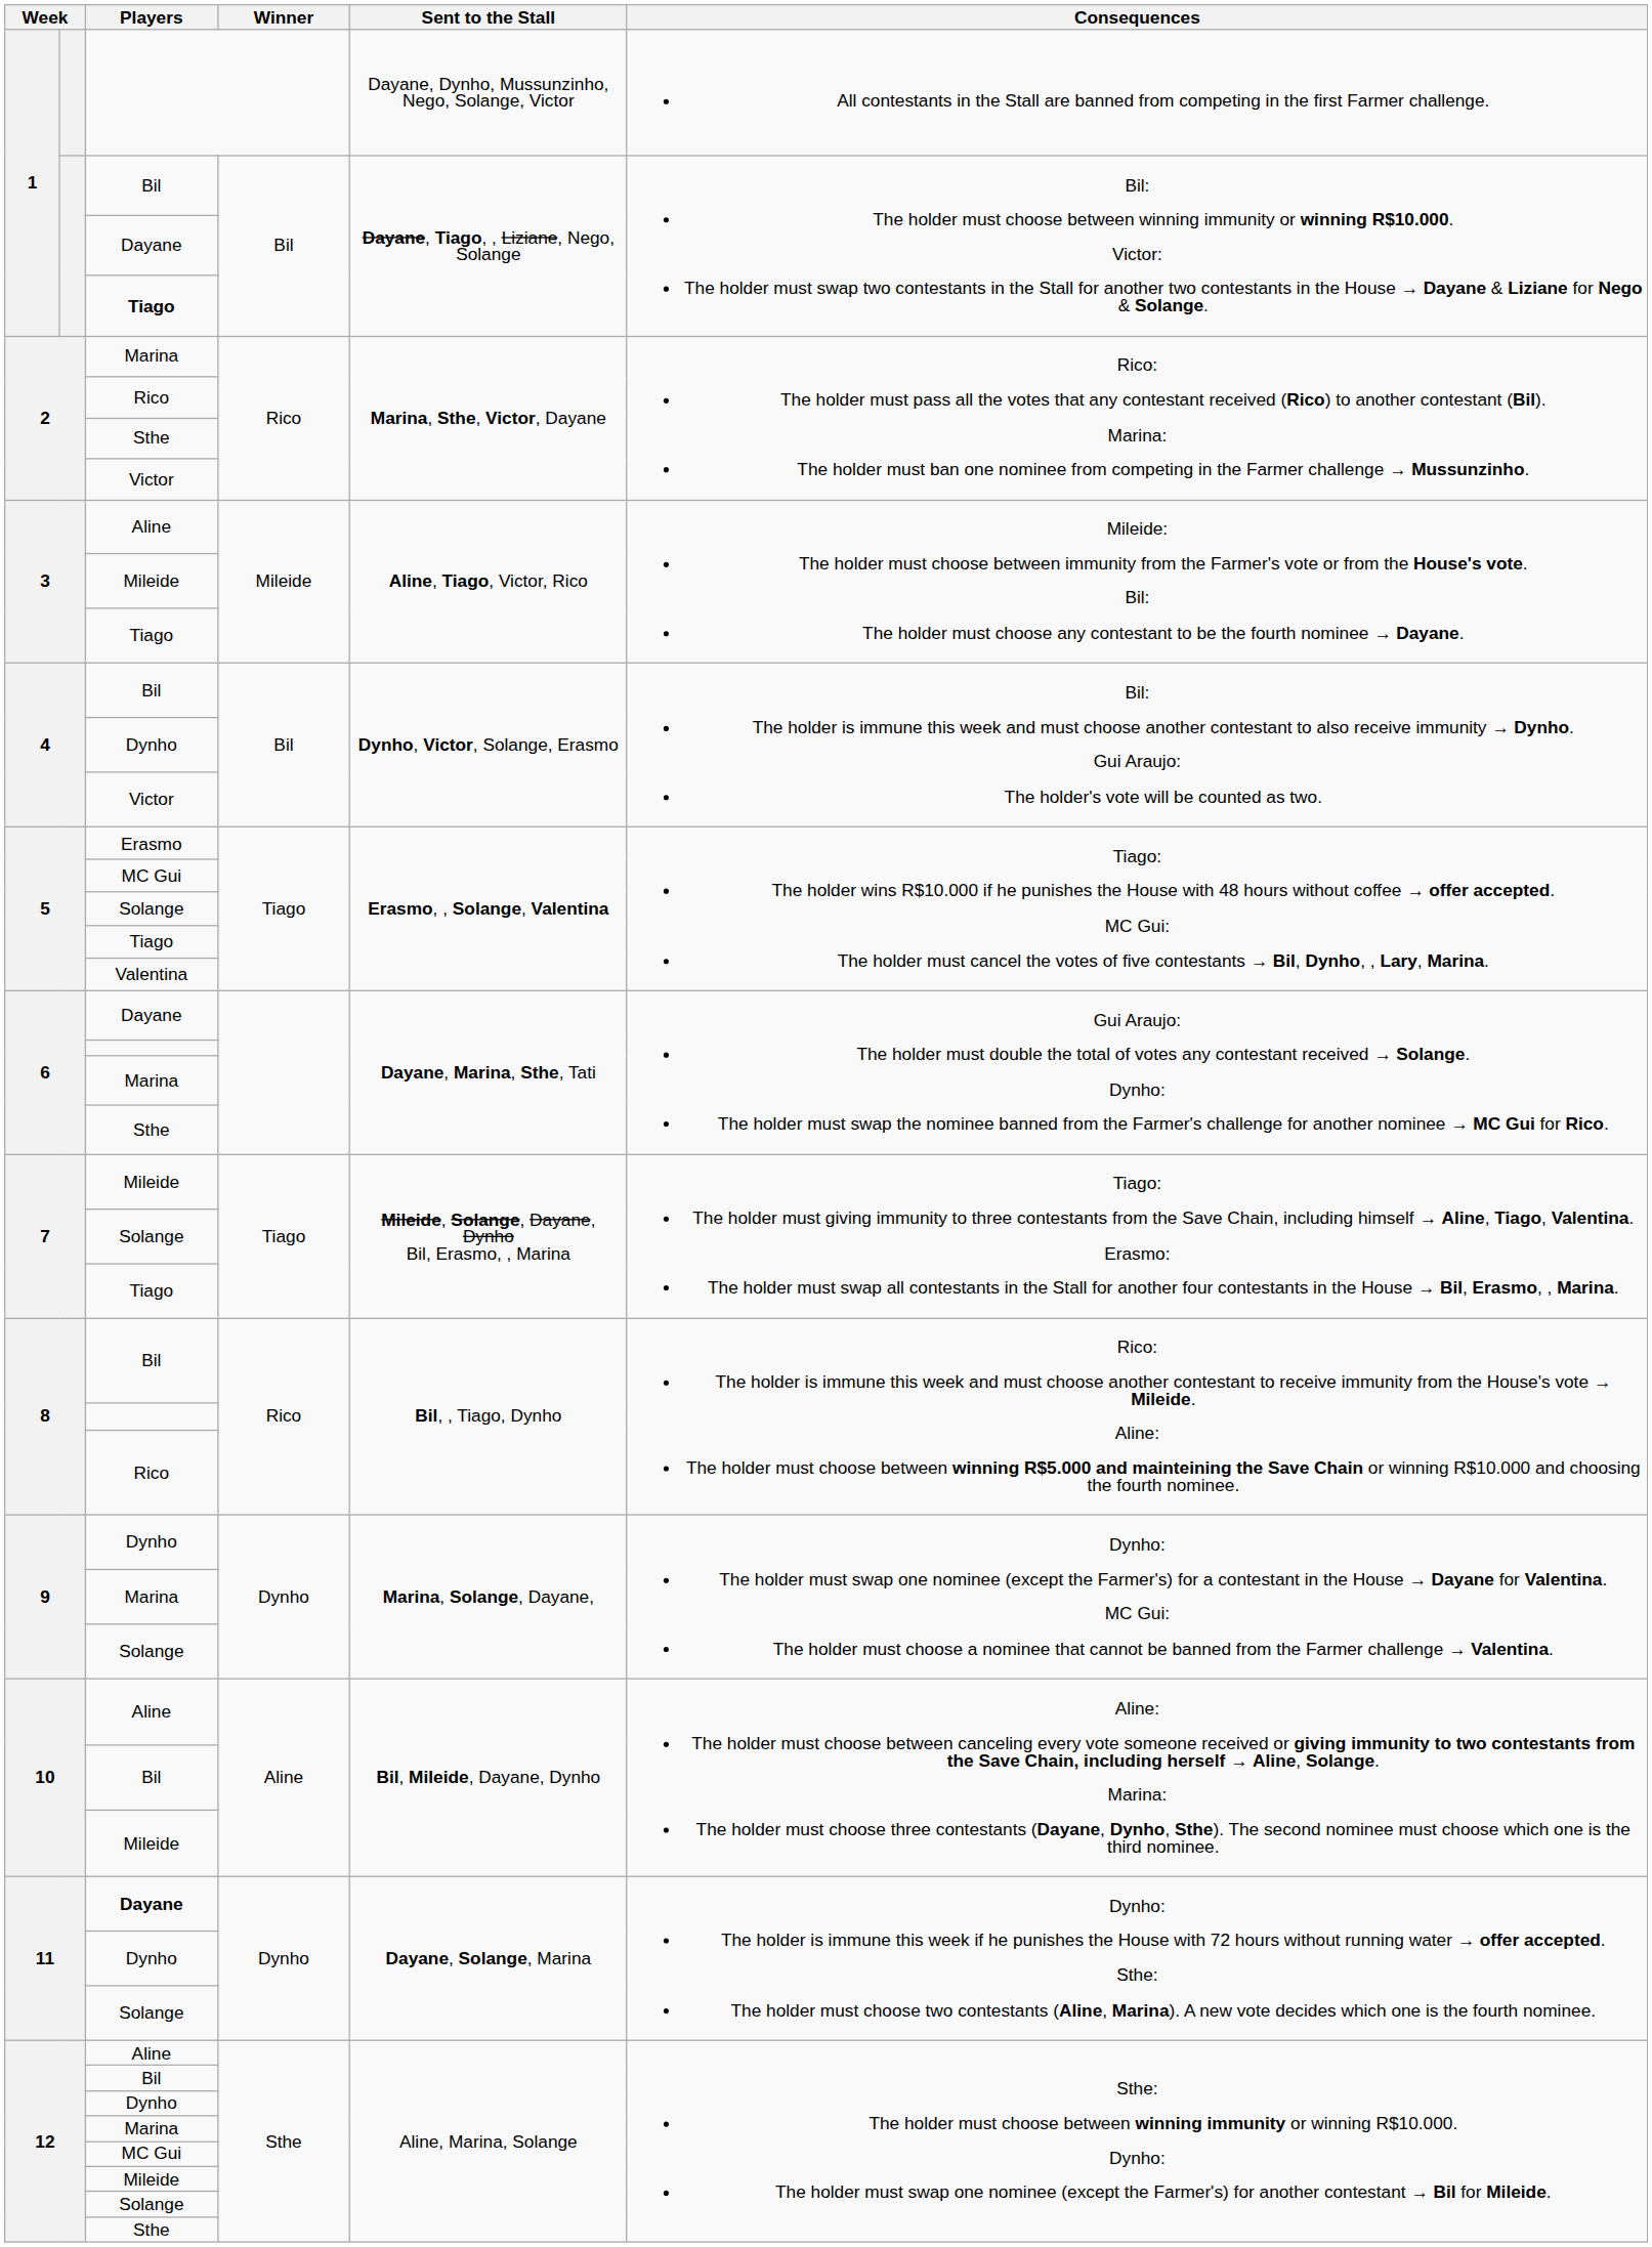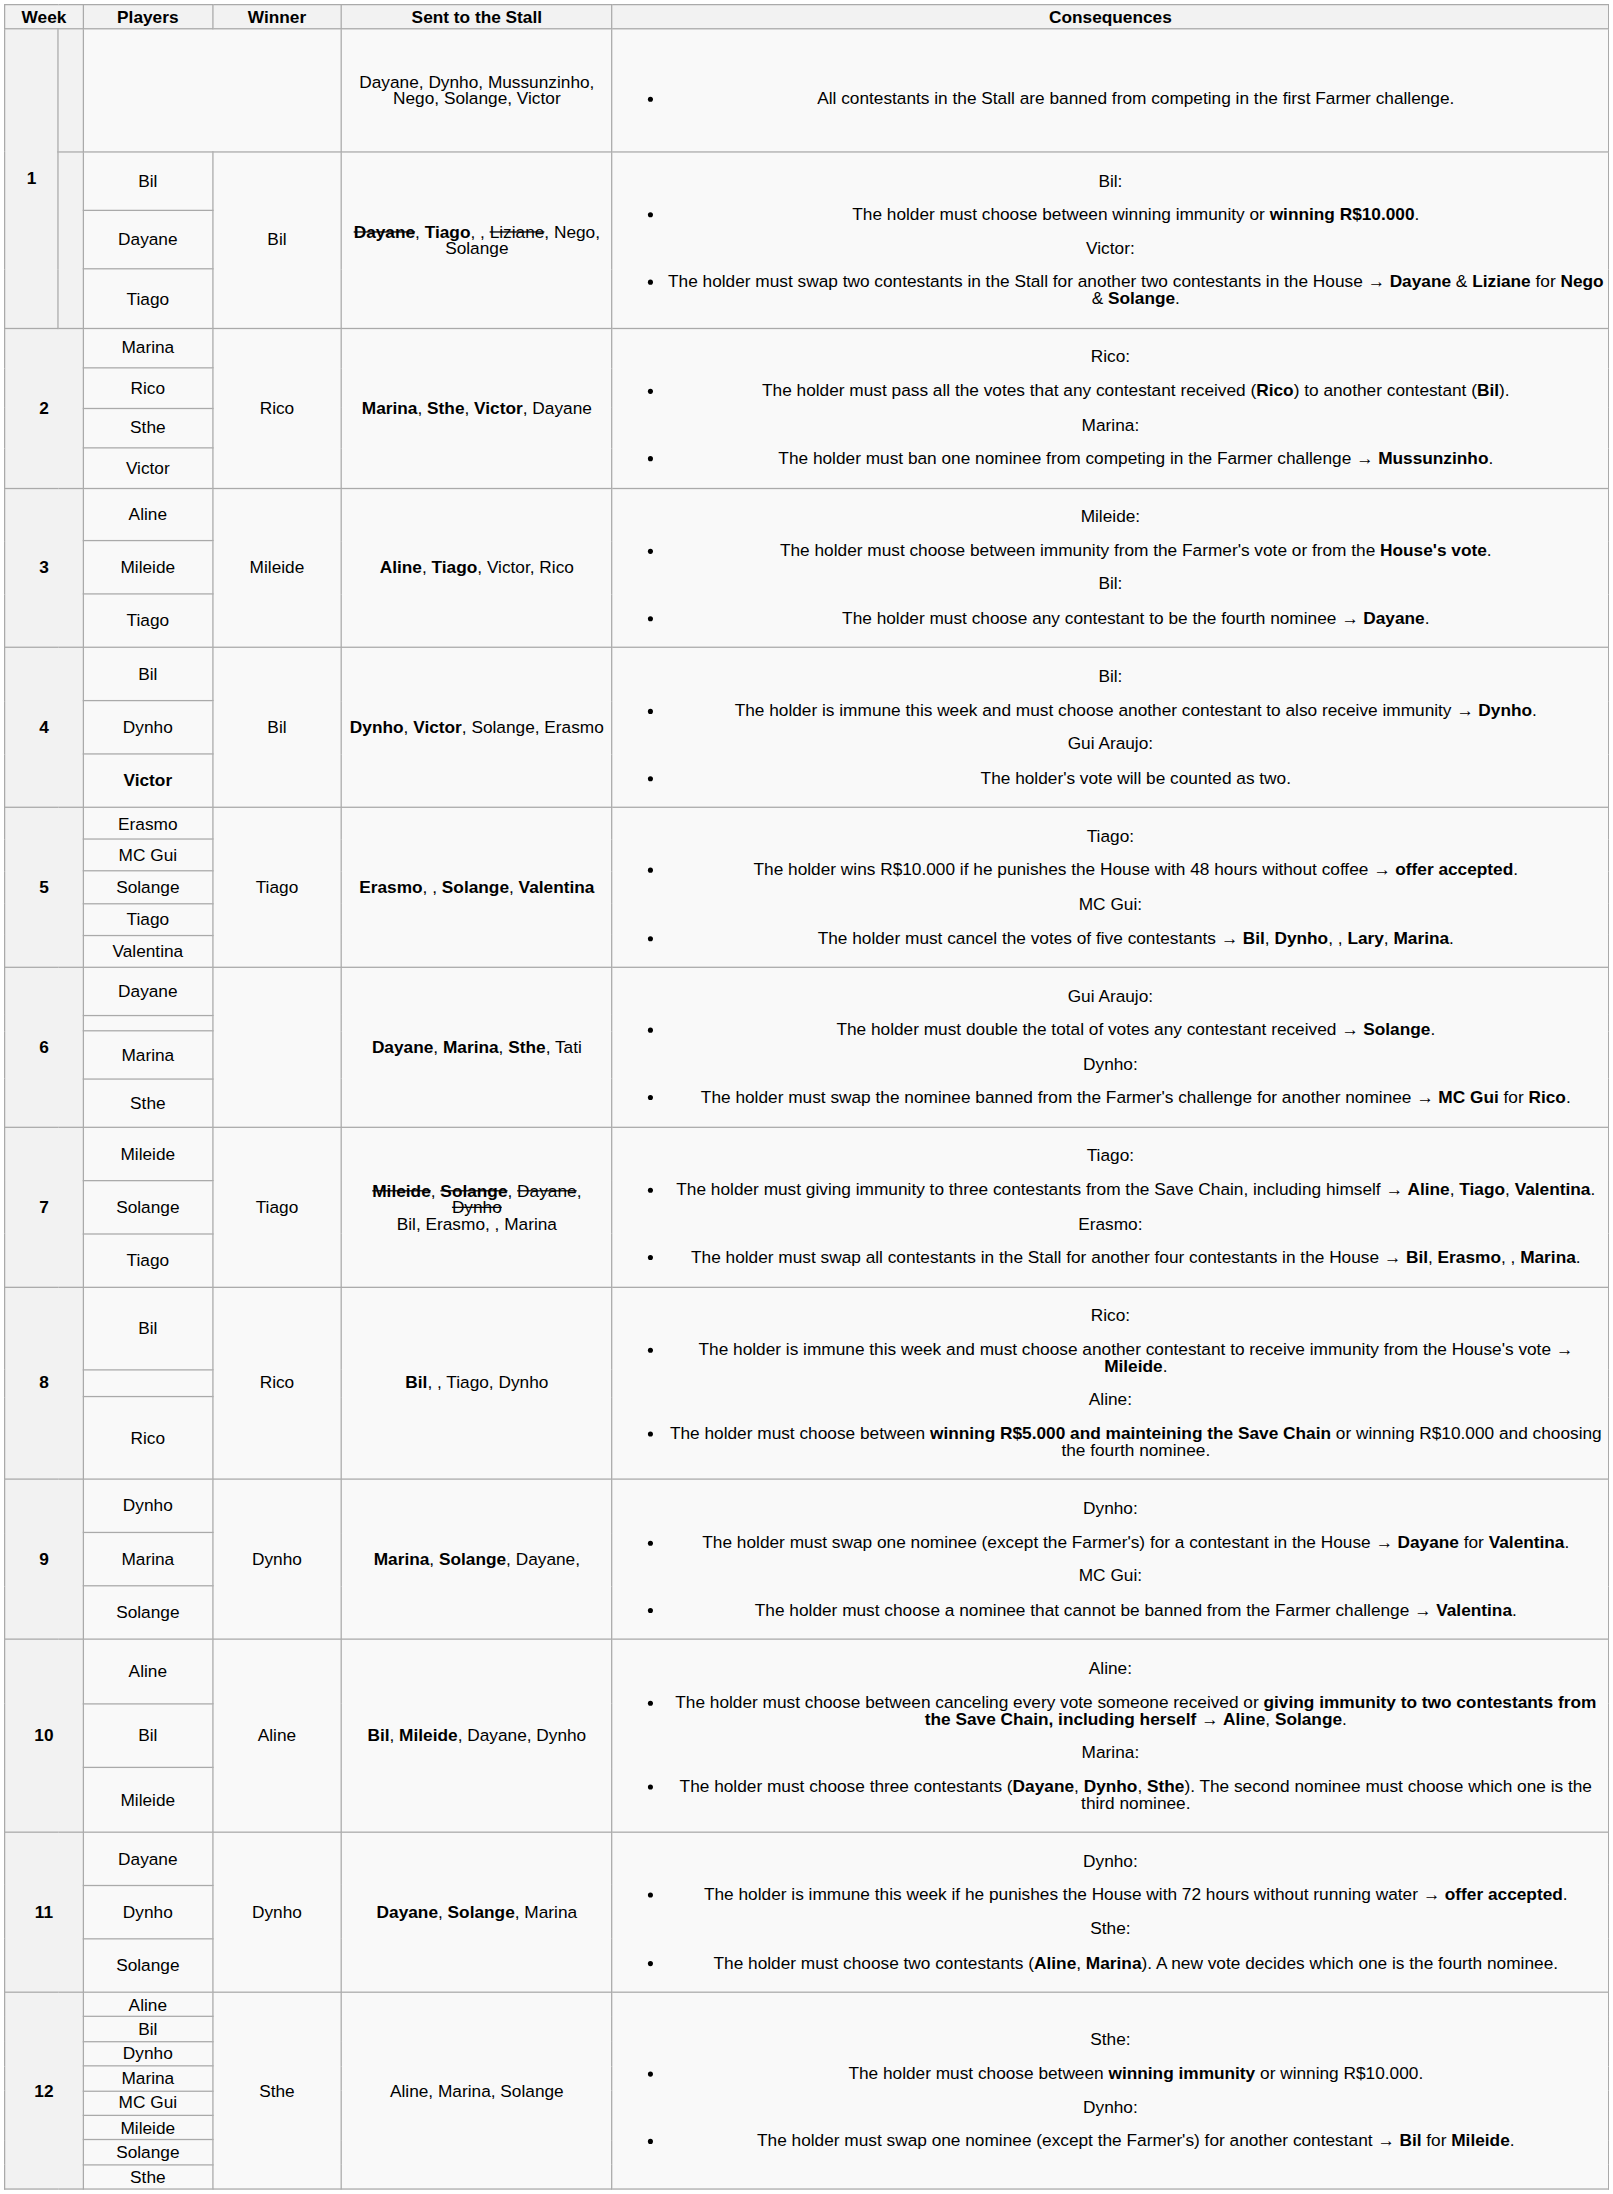1 / Tiago | Players: bold -> normal
4 / Victor | Players: normal -> bold
11 / Dayane | Players: bold -> normal
